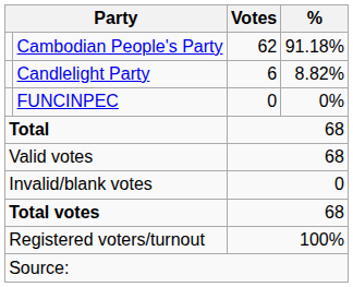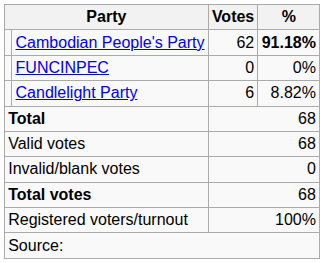Cambodian People's Party | %: normal -> bold
rows swapped: Candlelight Party <-> FUNCINPEC
